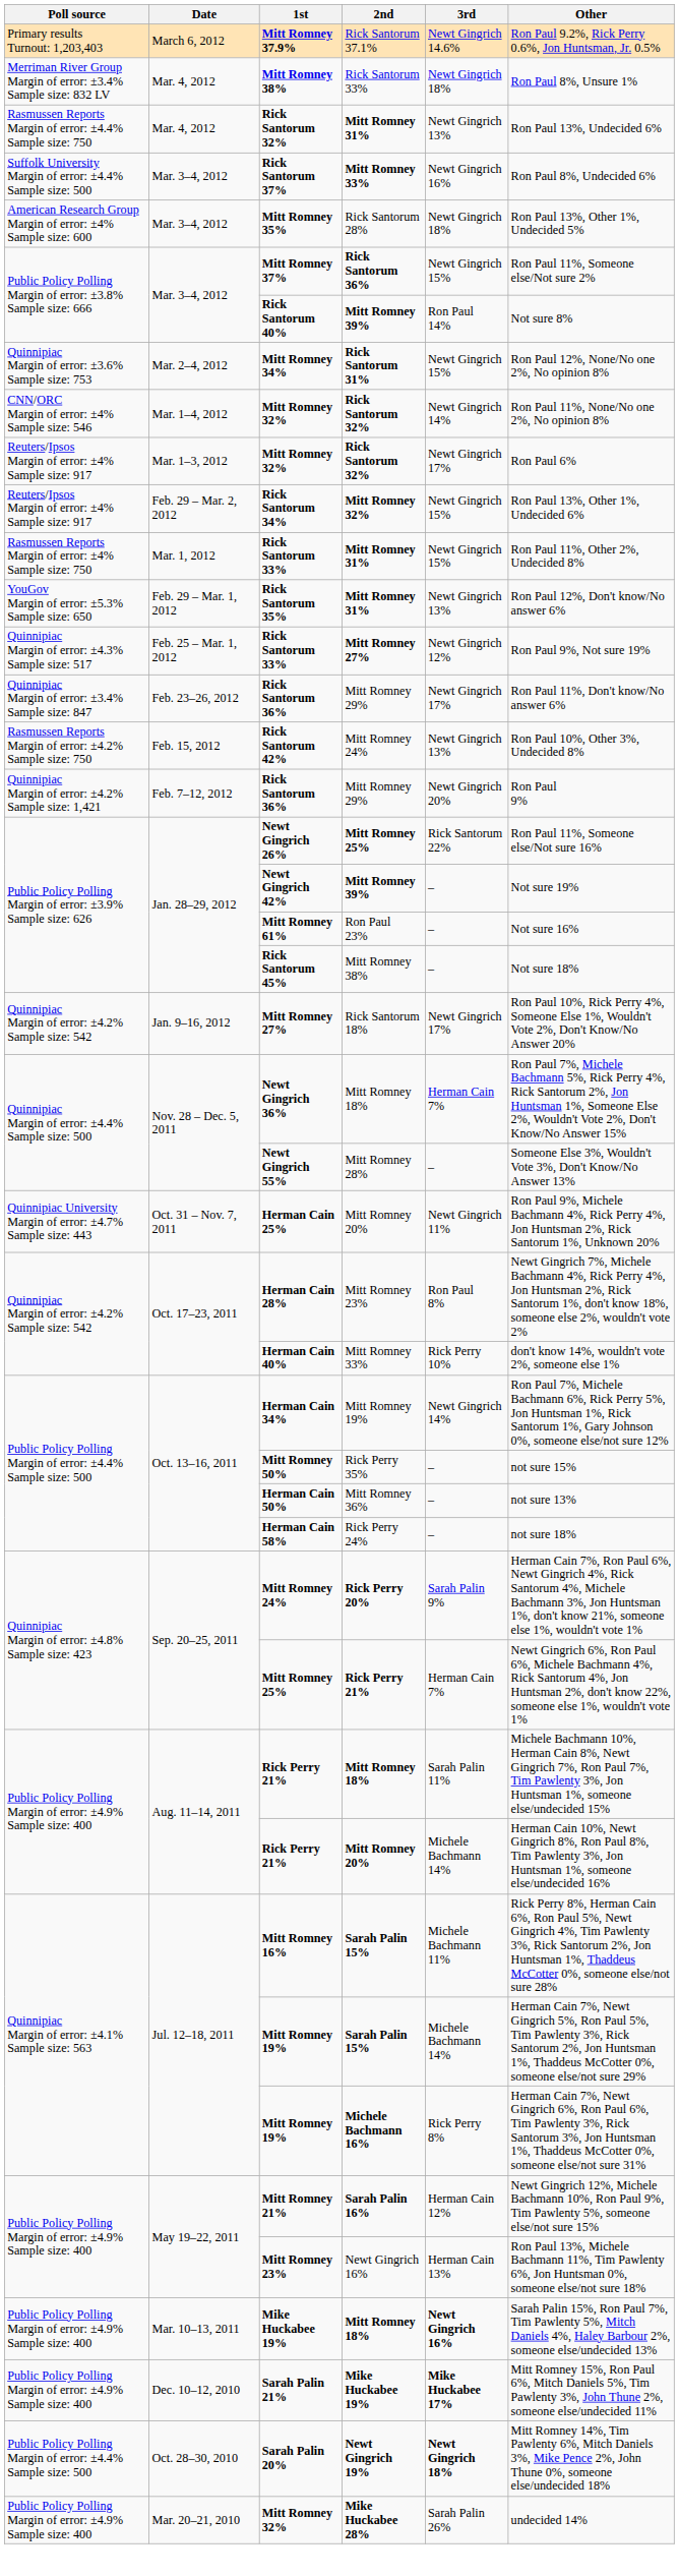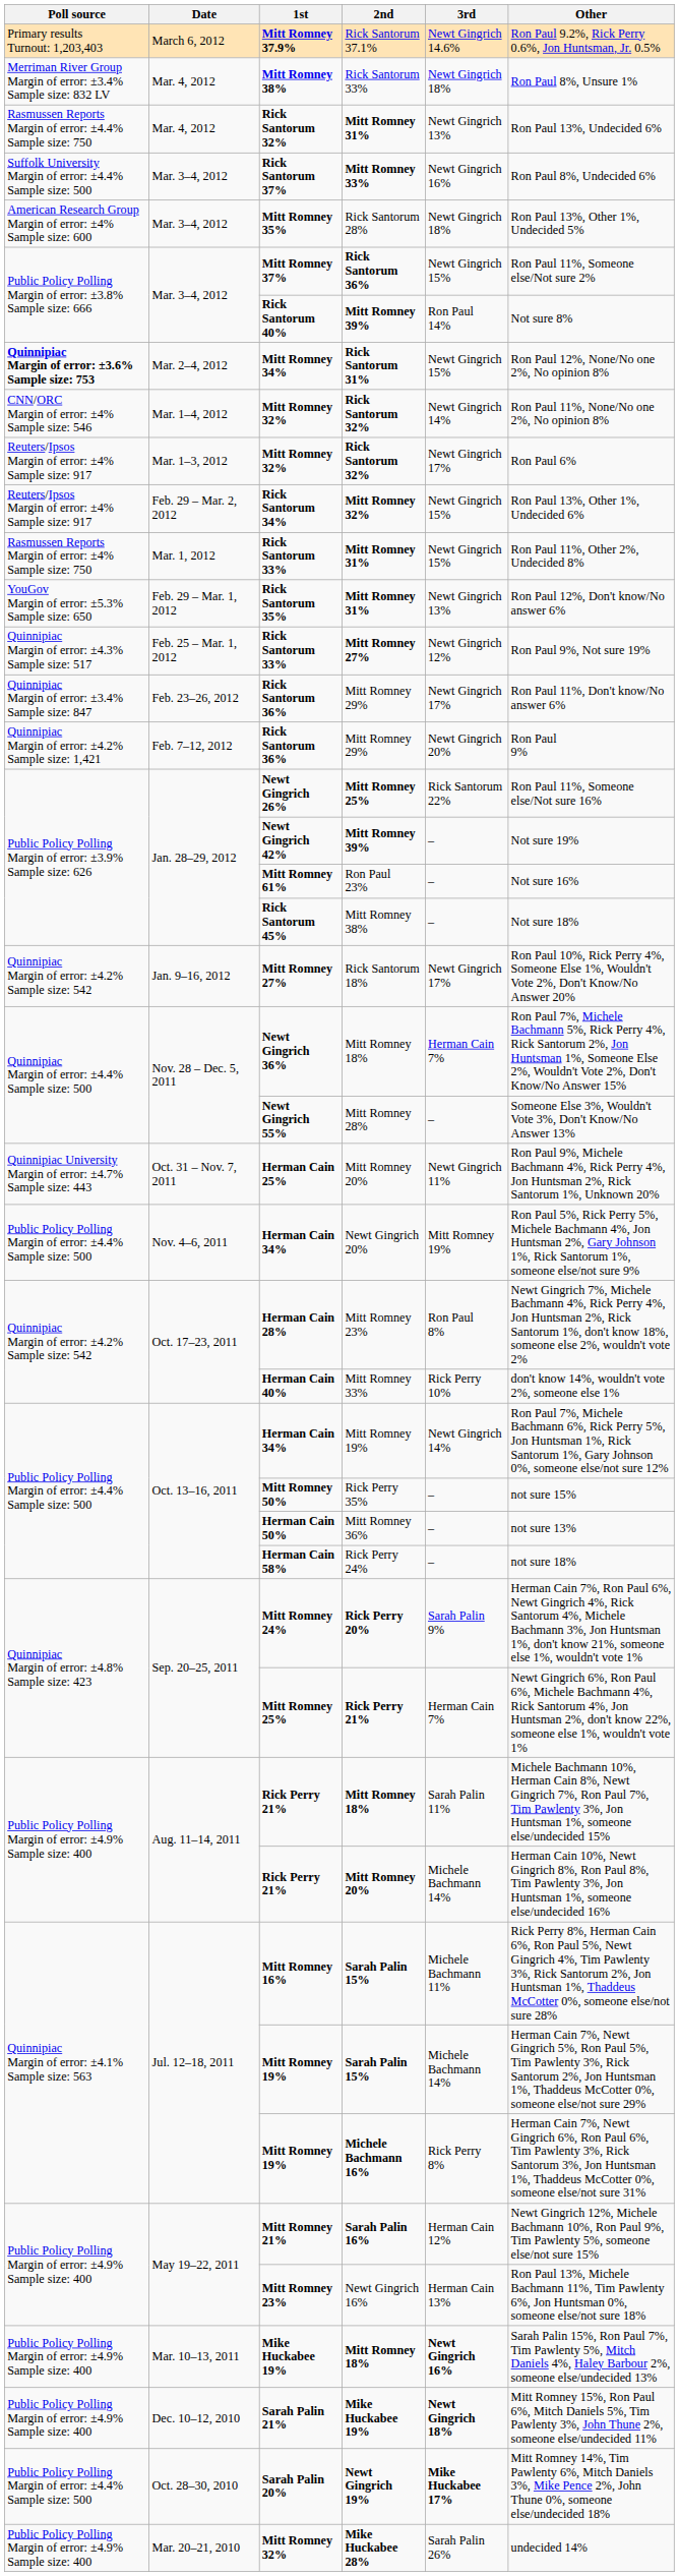Mitt Romney 34% | Poll source: normal -> bold
- row: Rasmussen Reports Margin of error: ±4.2% Sample size: 750 | Feb. 15, 2012 | Rick Santorum 42% | Mitt Romney 24% | Newt Gingrich 13% | Ron Paul 10%, Other 3%, Undecided 8%
+ row: Public Policy Polling Margin of error: ±4.4% Sample size: 500 | Nov. 4–6, 2011 | Herman Cain 34% | Newt Gingrich 20% | Mitt Romney 19% | Ron Paul 5%, Rick Perry 5%, Michele Bachmann 4%, Jon Huntsman 2%, Gary Johnson 1%, Rick Santorum 1%, someone else/not sure 9%
Sarah Palin 21% | 3rd: Mike Huckabee 17% -> Newt Gingrich 18%
Sarah Palin 20% | 3rd: Newt Gingrich 18% -> Mike Huckabee 17%
